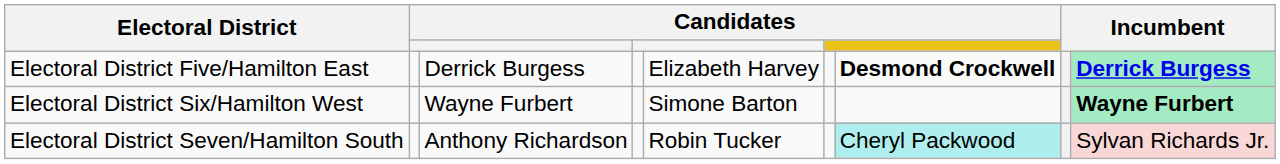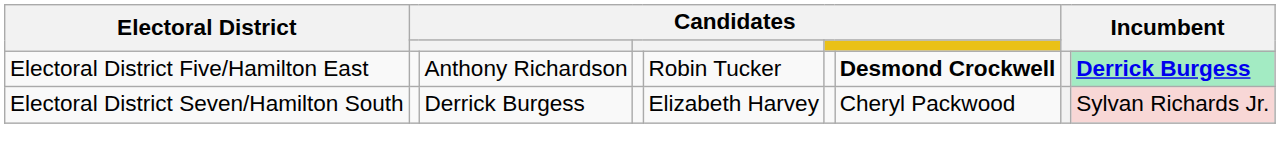Electoral District Five/Hamilton East | column 3: Derrick Burgess -> Anthony Richardson
Electoral District Five/Hamilton East | column 5: Elizabeth Harvey -> Robin Tucker
- row: Electoral District Six/Hamilton West | Wayne Furbert | Simone Barton | Wayne Furbert
Electoral District Seven/Hamilton South | column 3: Anthony Richardson -> Derrick Burgess
Electoral District Seven/Hamilton South | column 5: Robin Tucker -> Elizabeth Harvey
Electoral District Seven/Hamilton South | column 7: paleturquoise background -> no background
